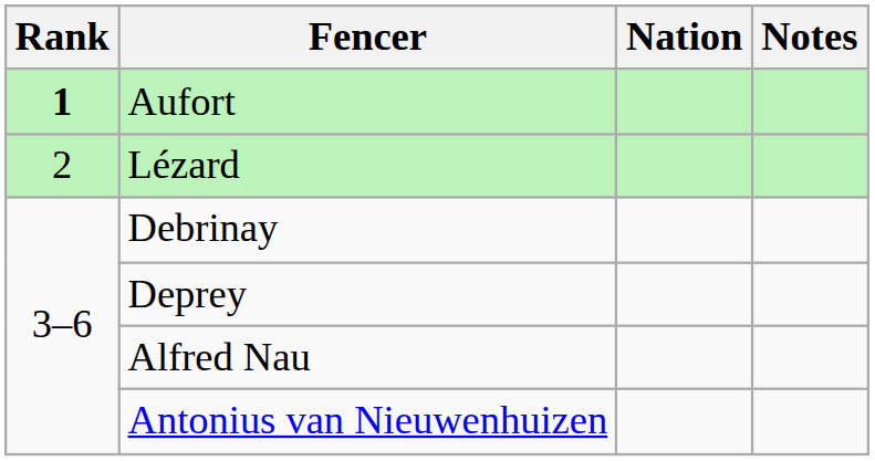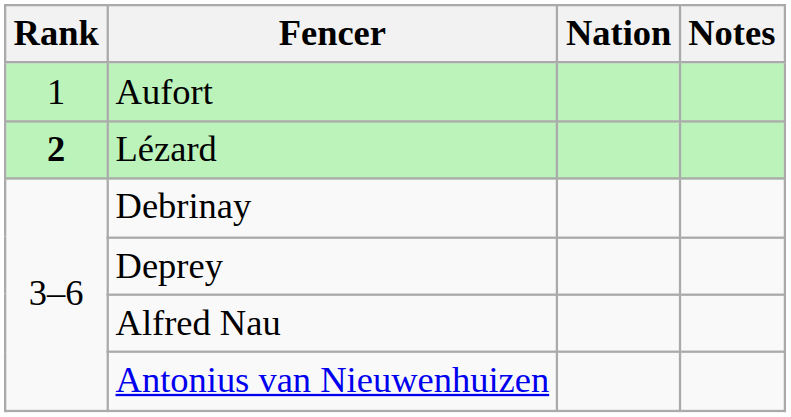Aufort | Rank: bold -> normal
Lézard | Rank: normal -> bold
